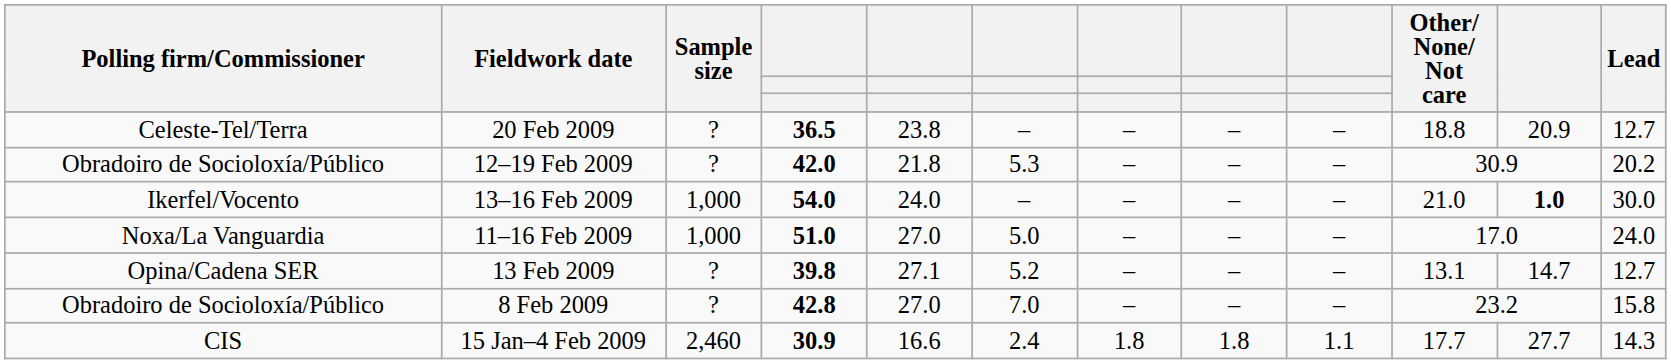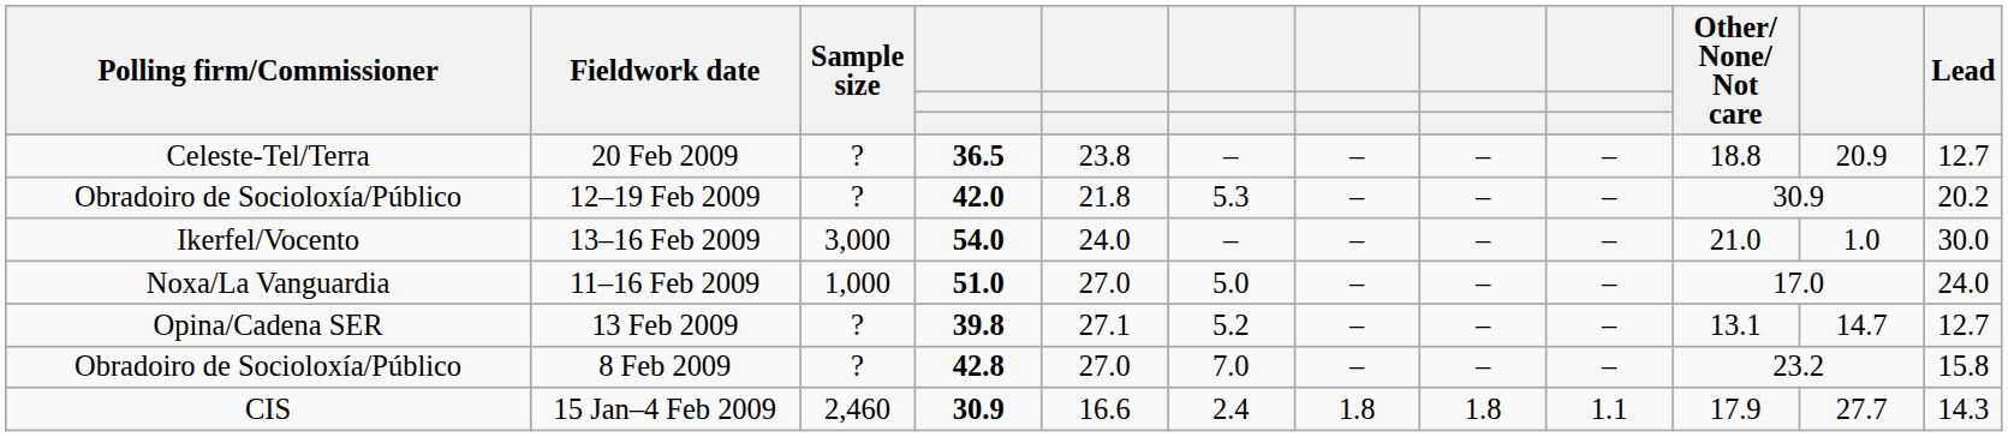13–16 Feb 2009 | Sample size: 1,000 -> 3,000
13–16 Feb 2009 | column 11: bold -> normal
15 Jan–4 Feb 2009 | Other/ None/ Not care: 17.7 -> 17.9
